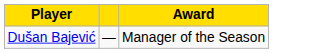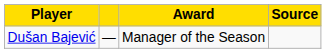+ column: Source
